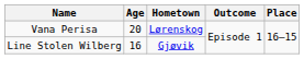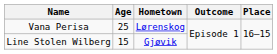Vana Perisa | Age: 20 -> 25
Line Stolen Wilberg | Age: 16 -> 15
